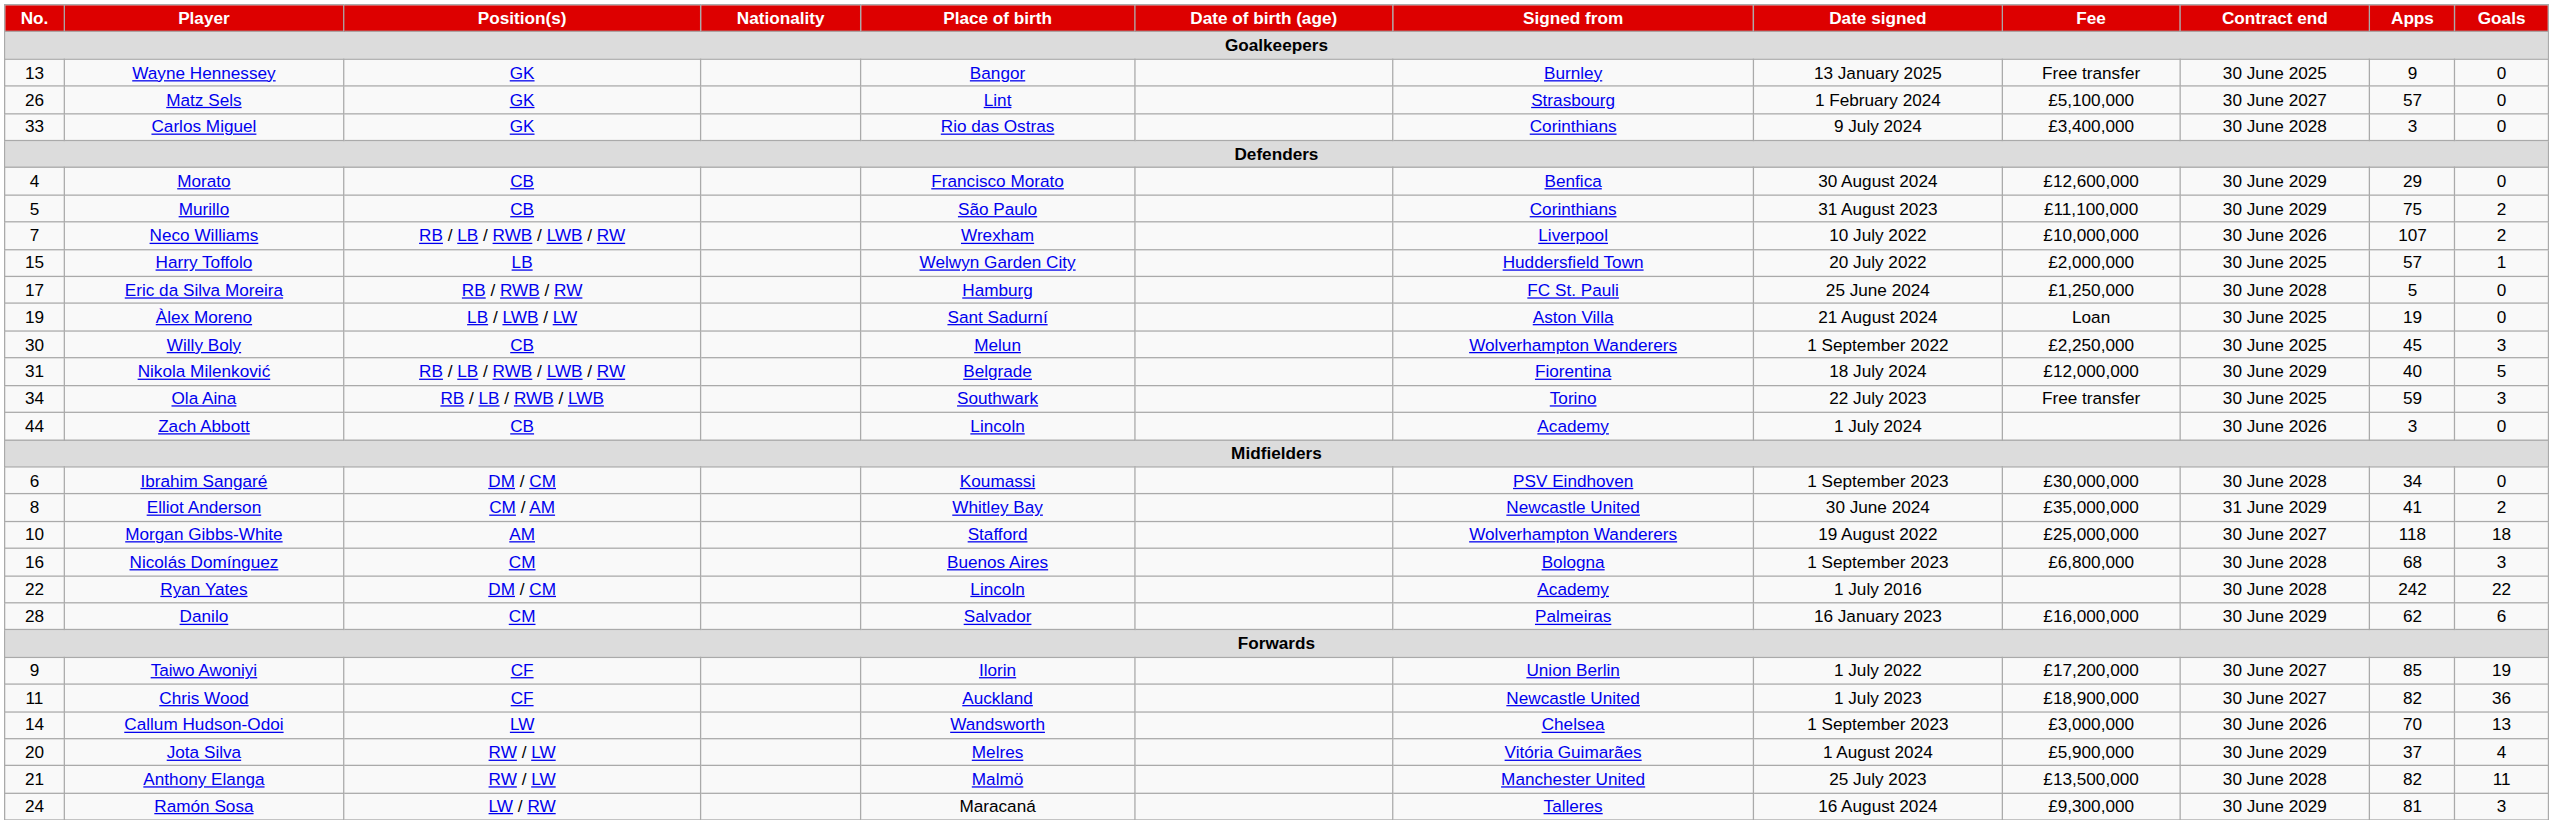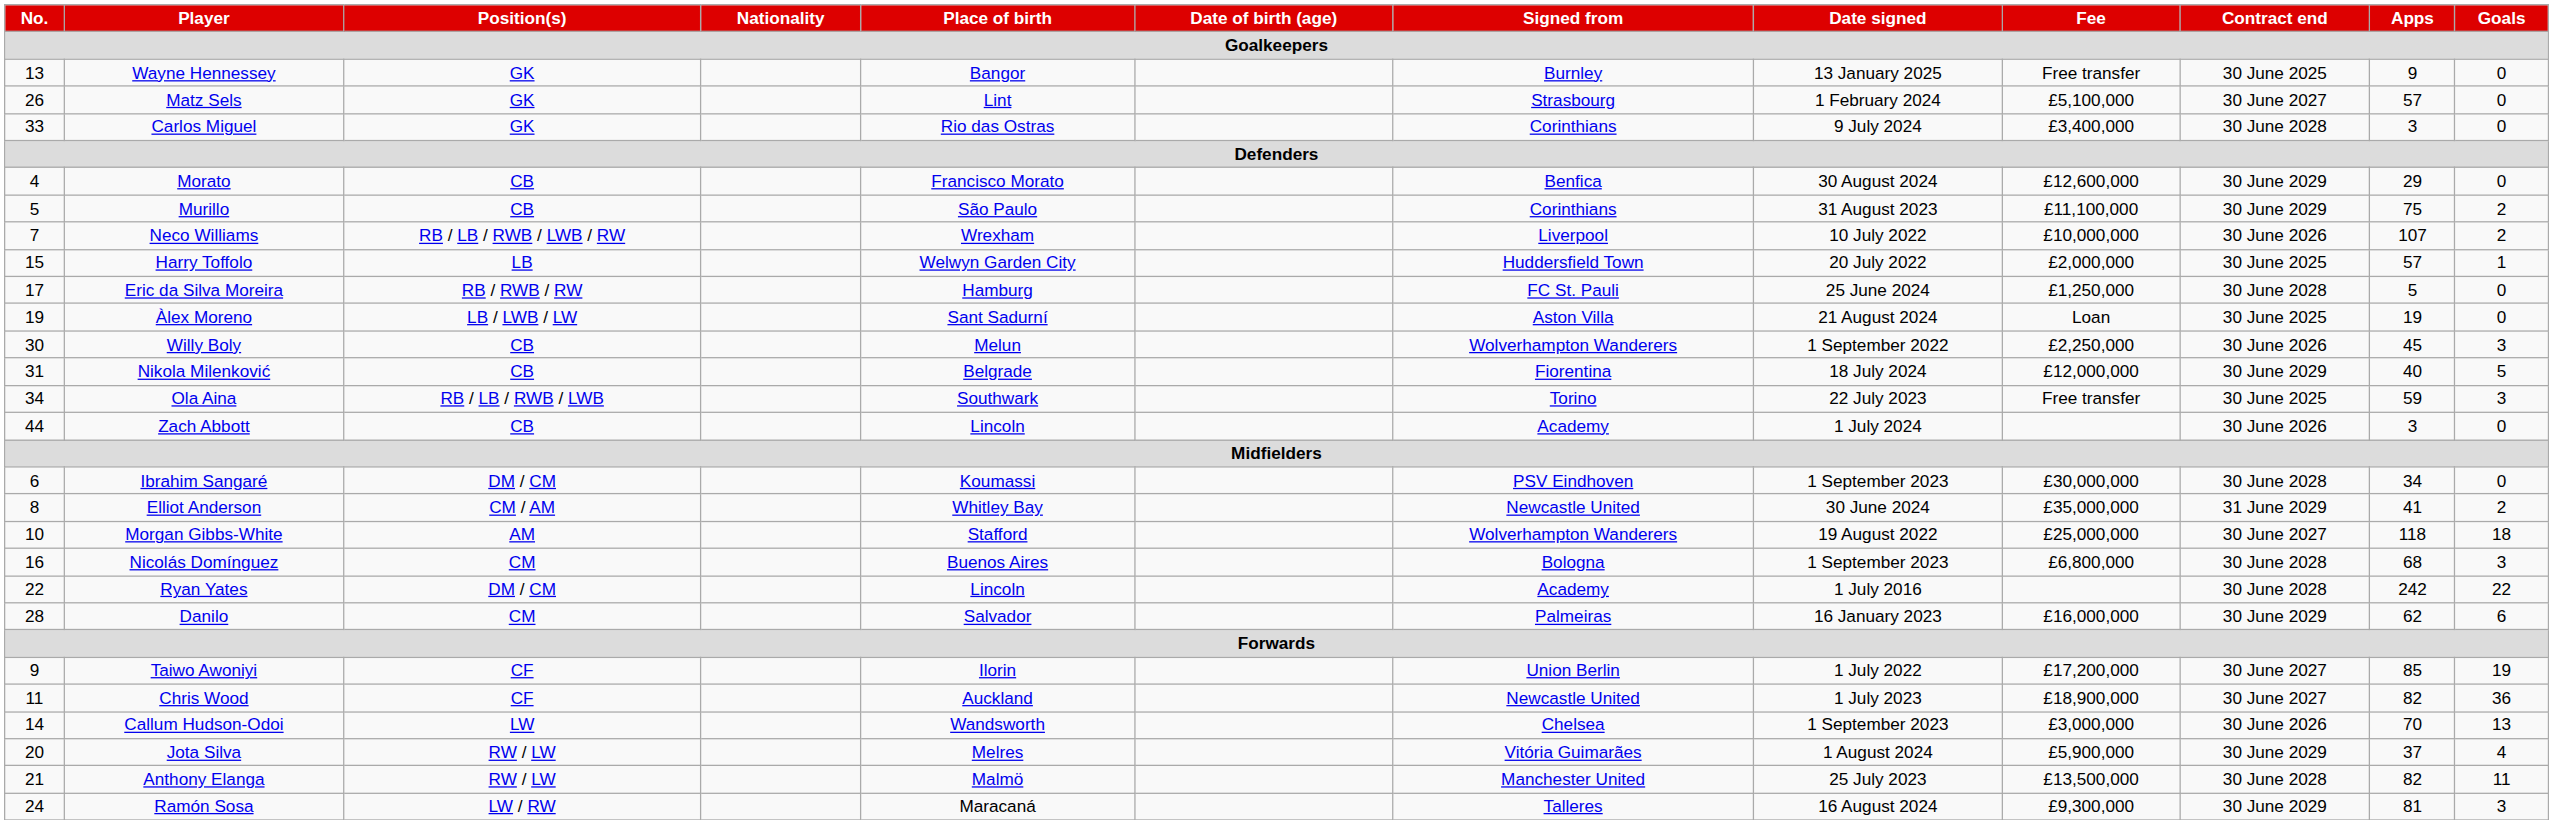Willy Boly | Contract end: 30 June 2025 -> 30 June 2026
Nikola Milenković | Position(s): RB / LB / RWB / LWB / RW -> CB
